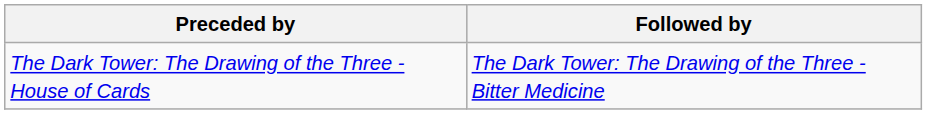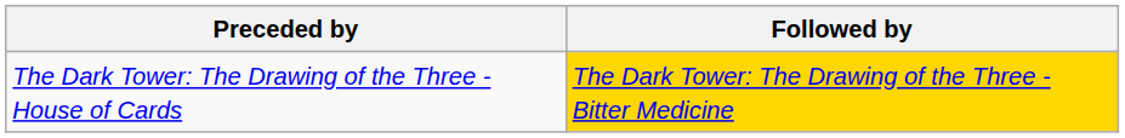The Dark Tower: The Drawing of the Three - House of Cards | Followed by: no background -> gold background
